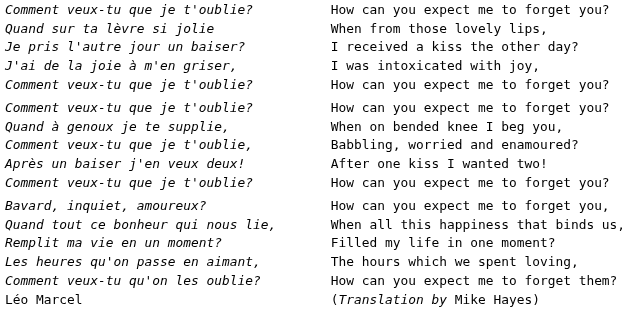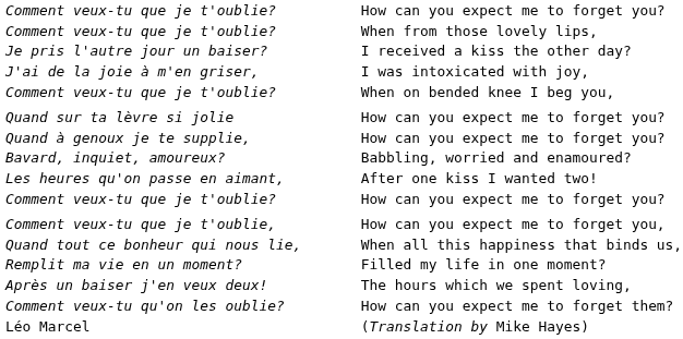row 2 | column 1: Quand sur ta lèvre si jolie -> Comment veux-tu que je t'oublie?
row 5 | column 2: How can you expect me to forget you? -> When on bended knee I beg you,
row 6 | column 1: Comment veux-tu que je t'oublie? -> Quand sur ta lèvre si jolie
row 7 | column 2: When on bended knee I beg you, -> How can you expect me to forget you?
row 8 | column 1: Comment veux-tu que je t'oublie, -> Bavard, inquiet, amoureux?
row 9 | column 1: Après un baiser j'en veux deux! -> Les heures qu'on passe en aimant,
row 11 | column 1: Bavard, inquiet, amoureux? -> Comment veux-tu que je t'oublie,
row 14 | column 1: Les heures qu'on passe en aimant, -> Après un baiser j'en veux deux!
